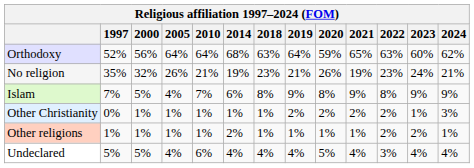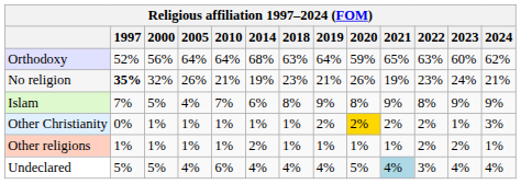No religion | 1997: normal -> bold
Other Christianity | 2020: no background -> gold background
Undeclared | 2021: no background -> lightblue background
